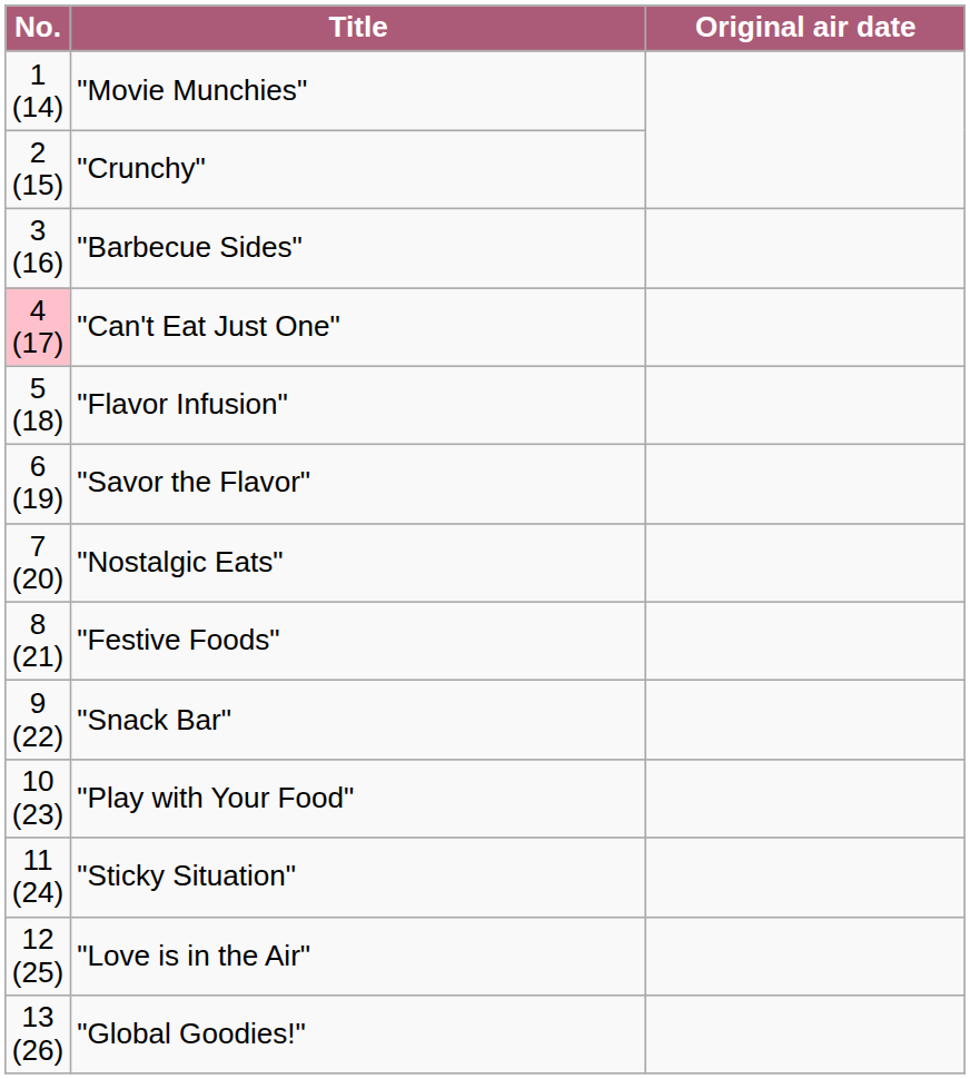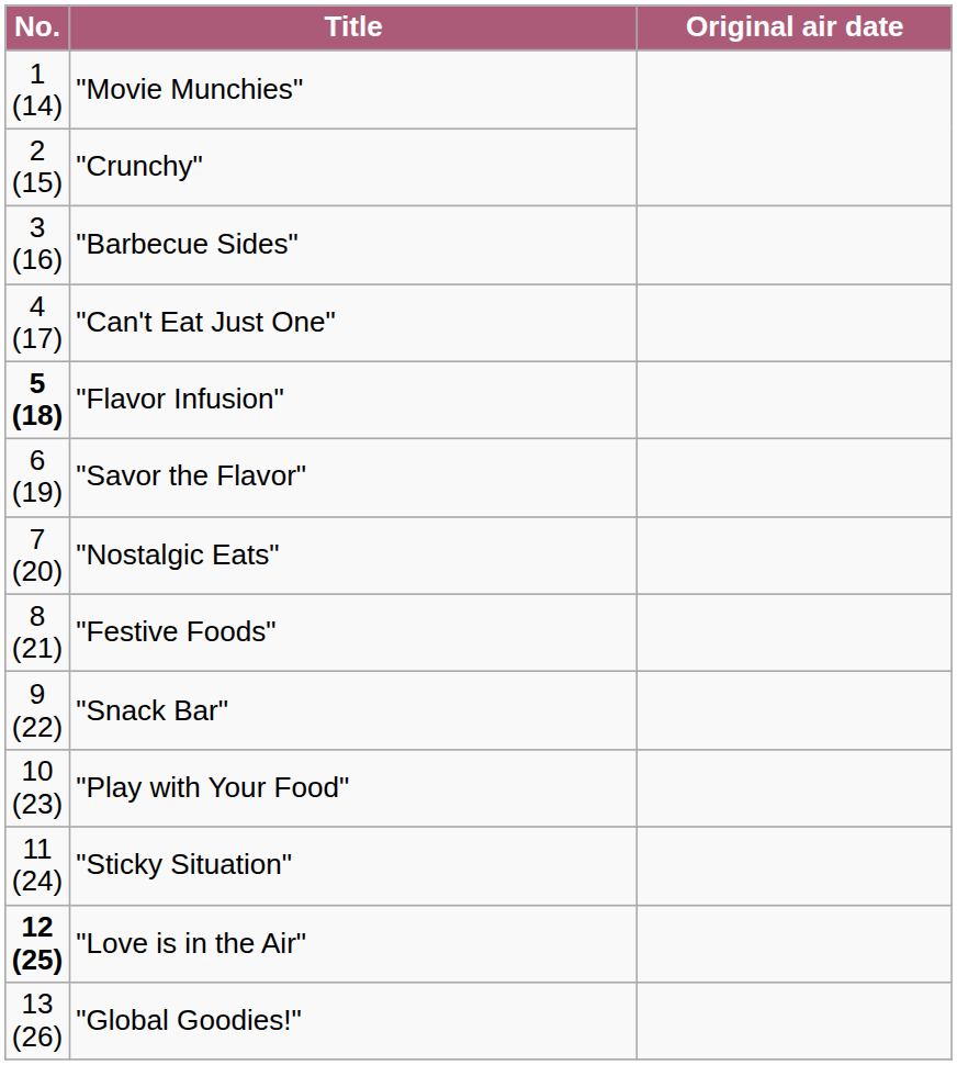"Can't Eat Just One" | No.: pink background -> no background
"Flavor Infusion" | No.: normal -> bold
"Love is in the Air" | No.: normal -> bold
